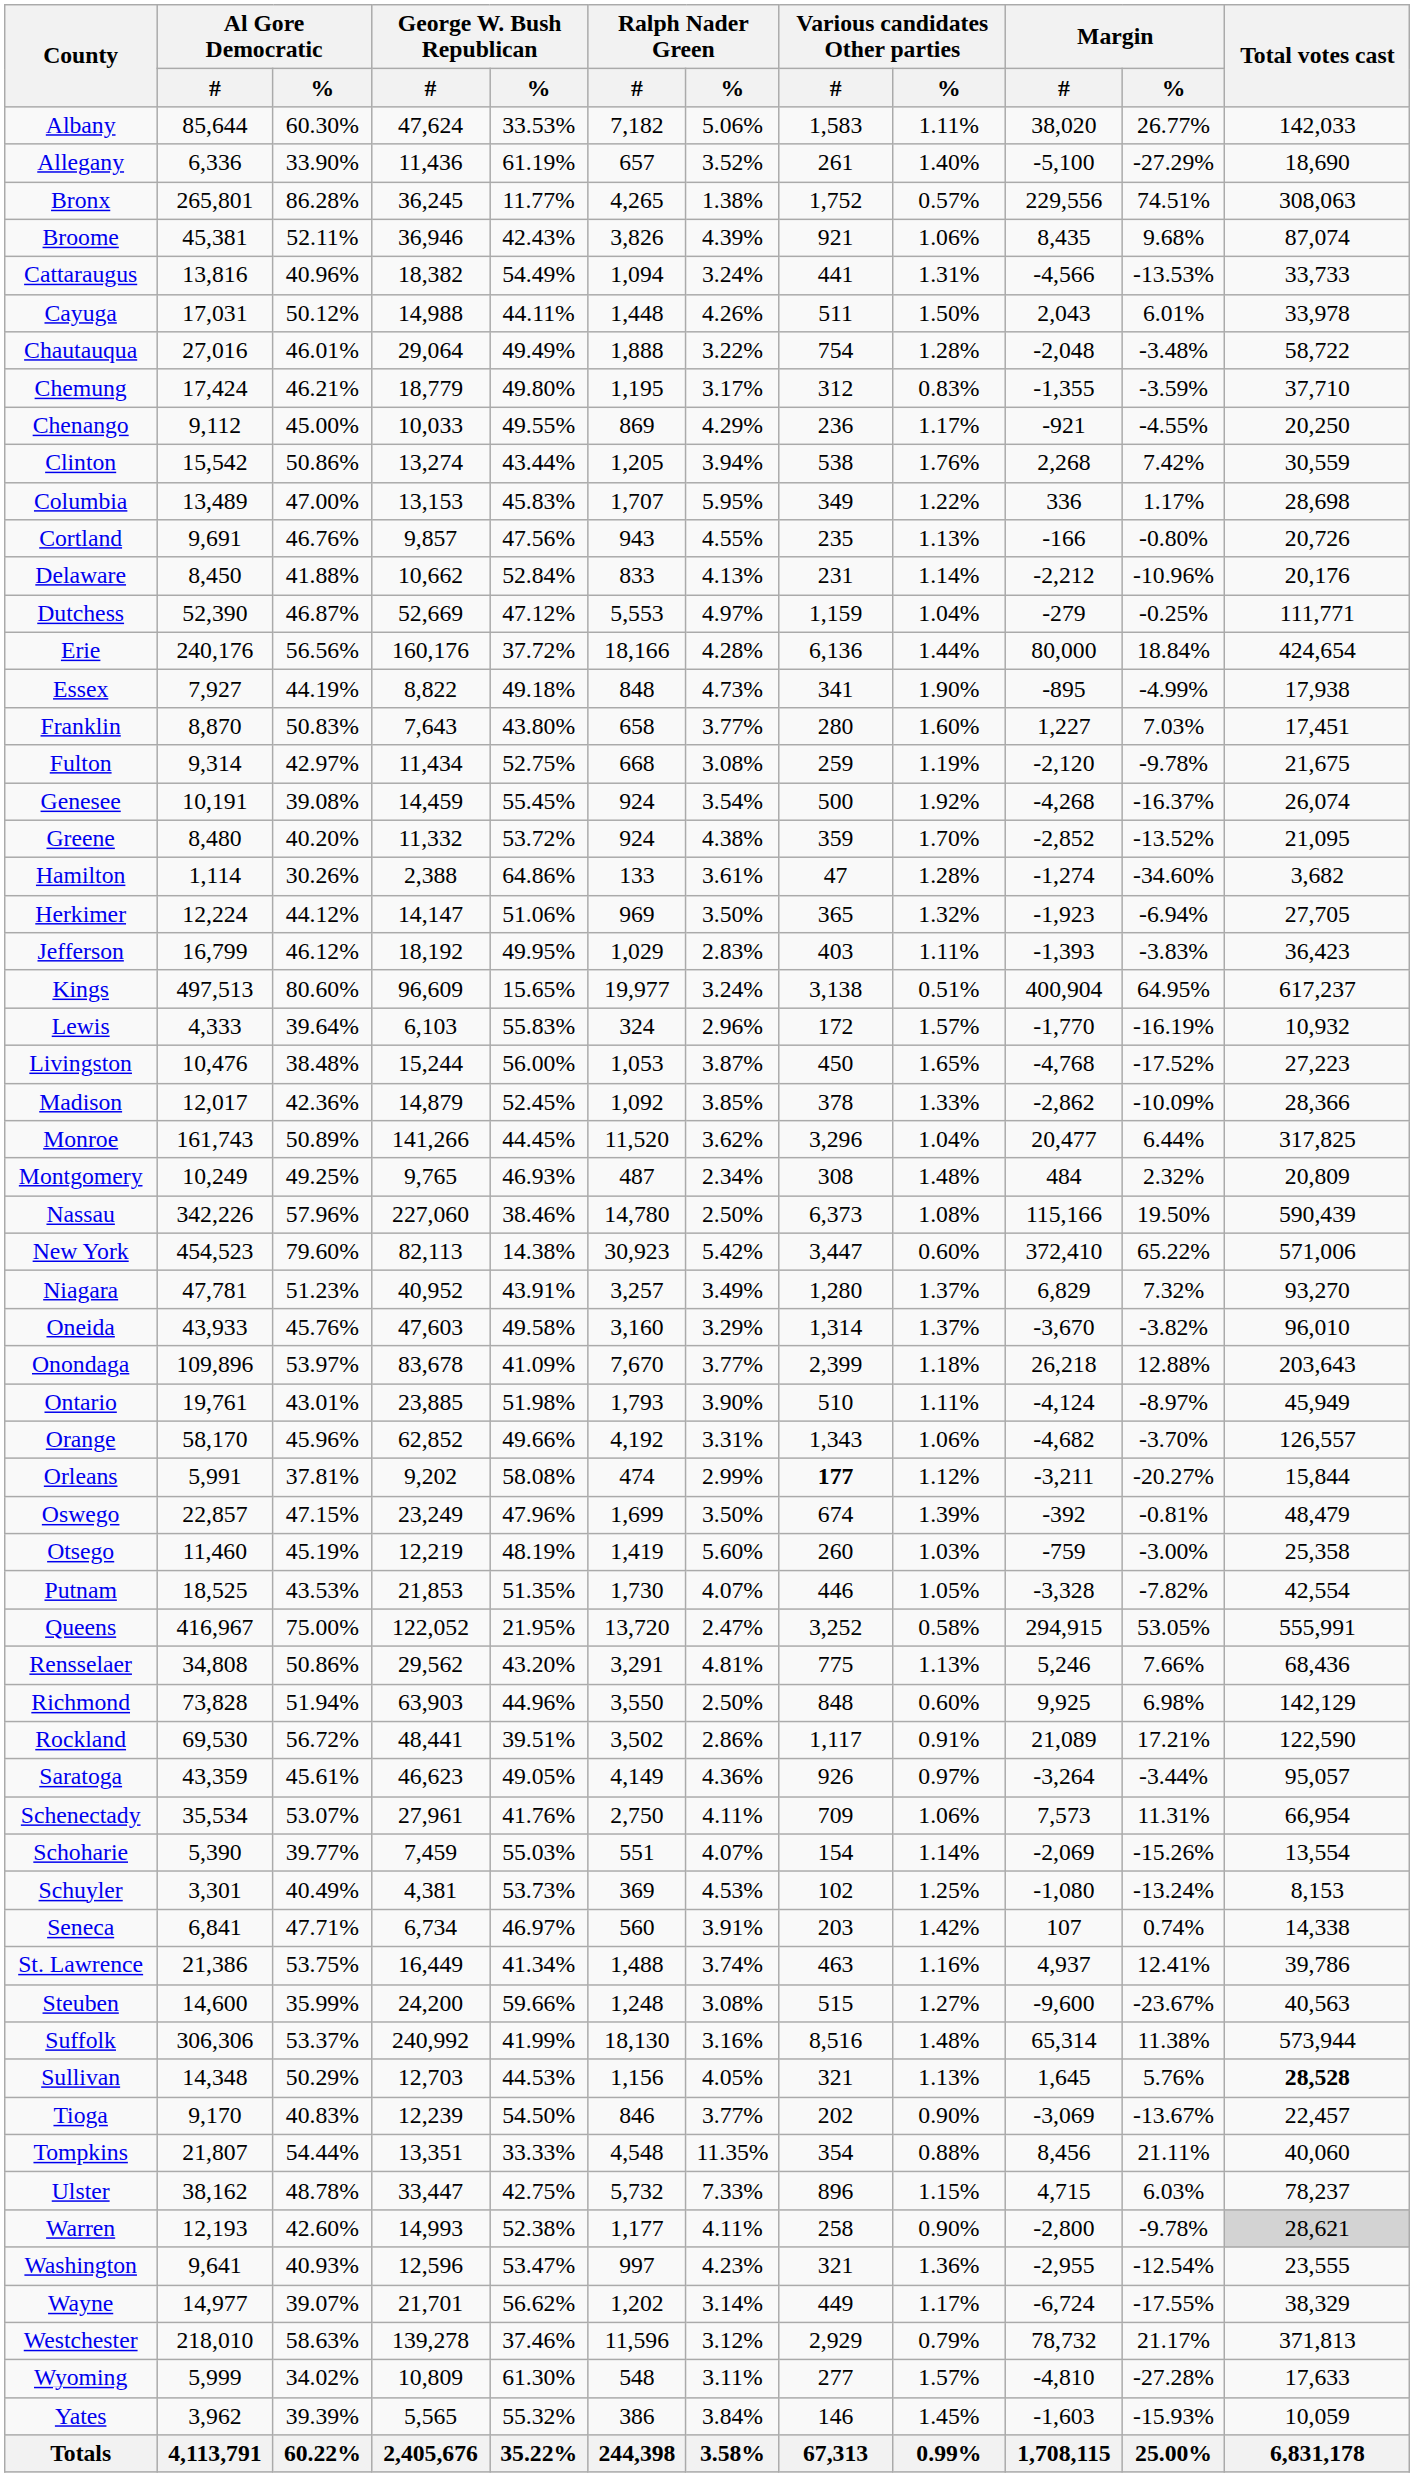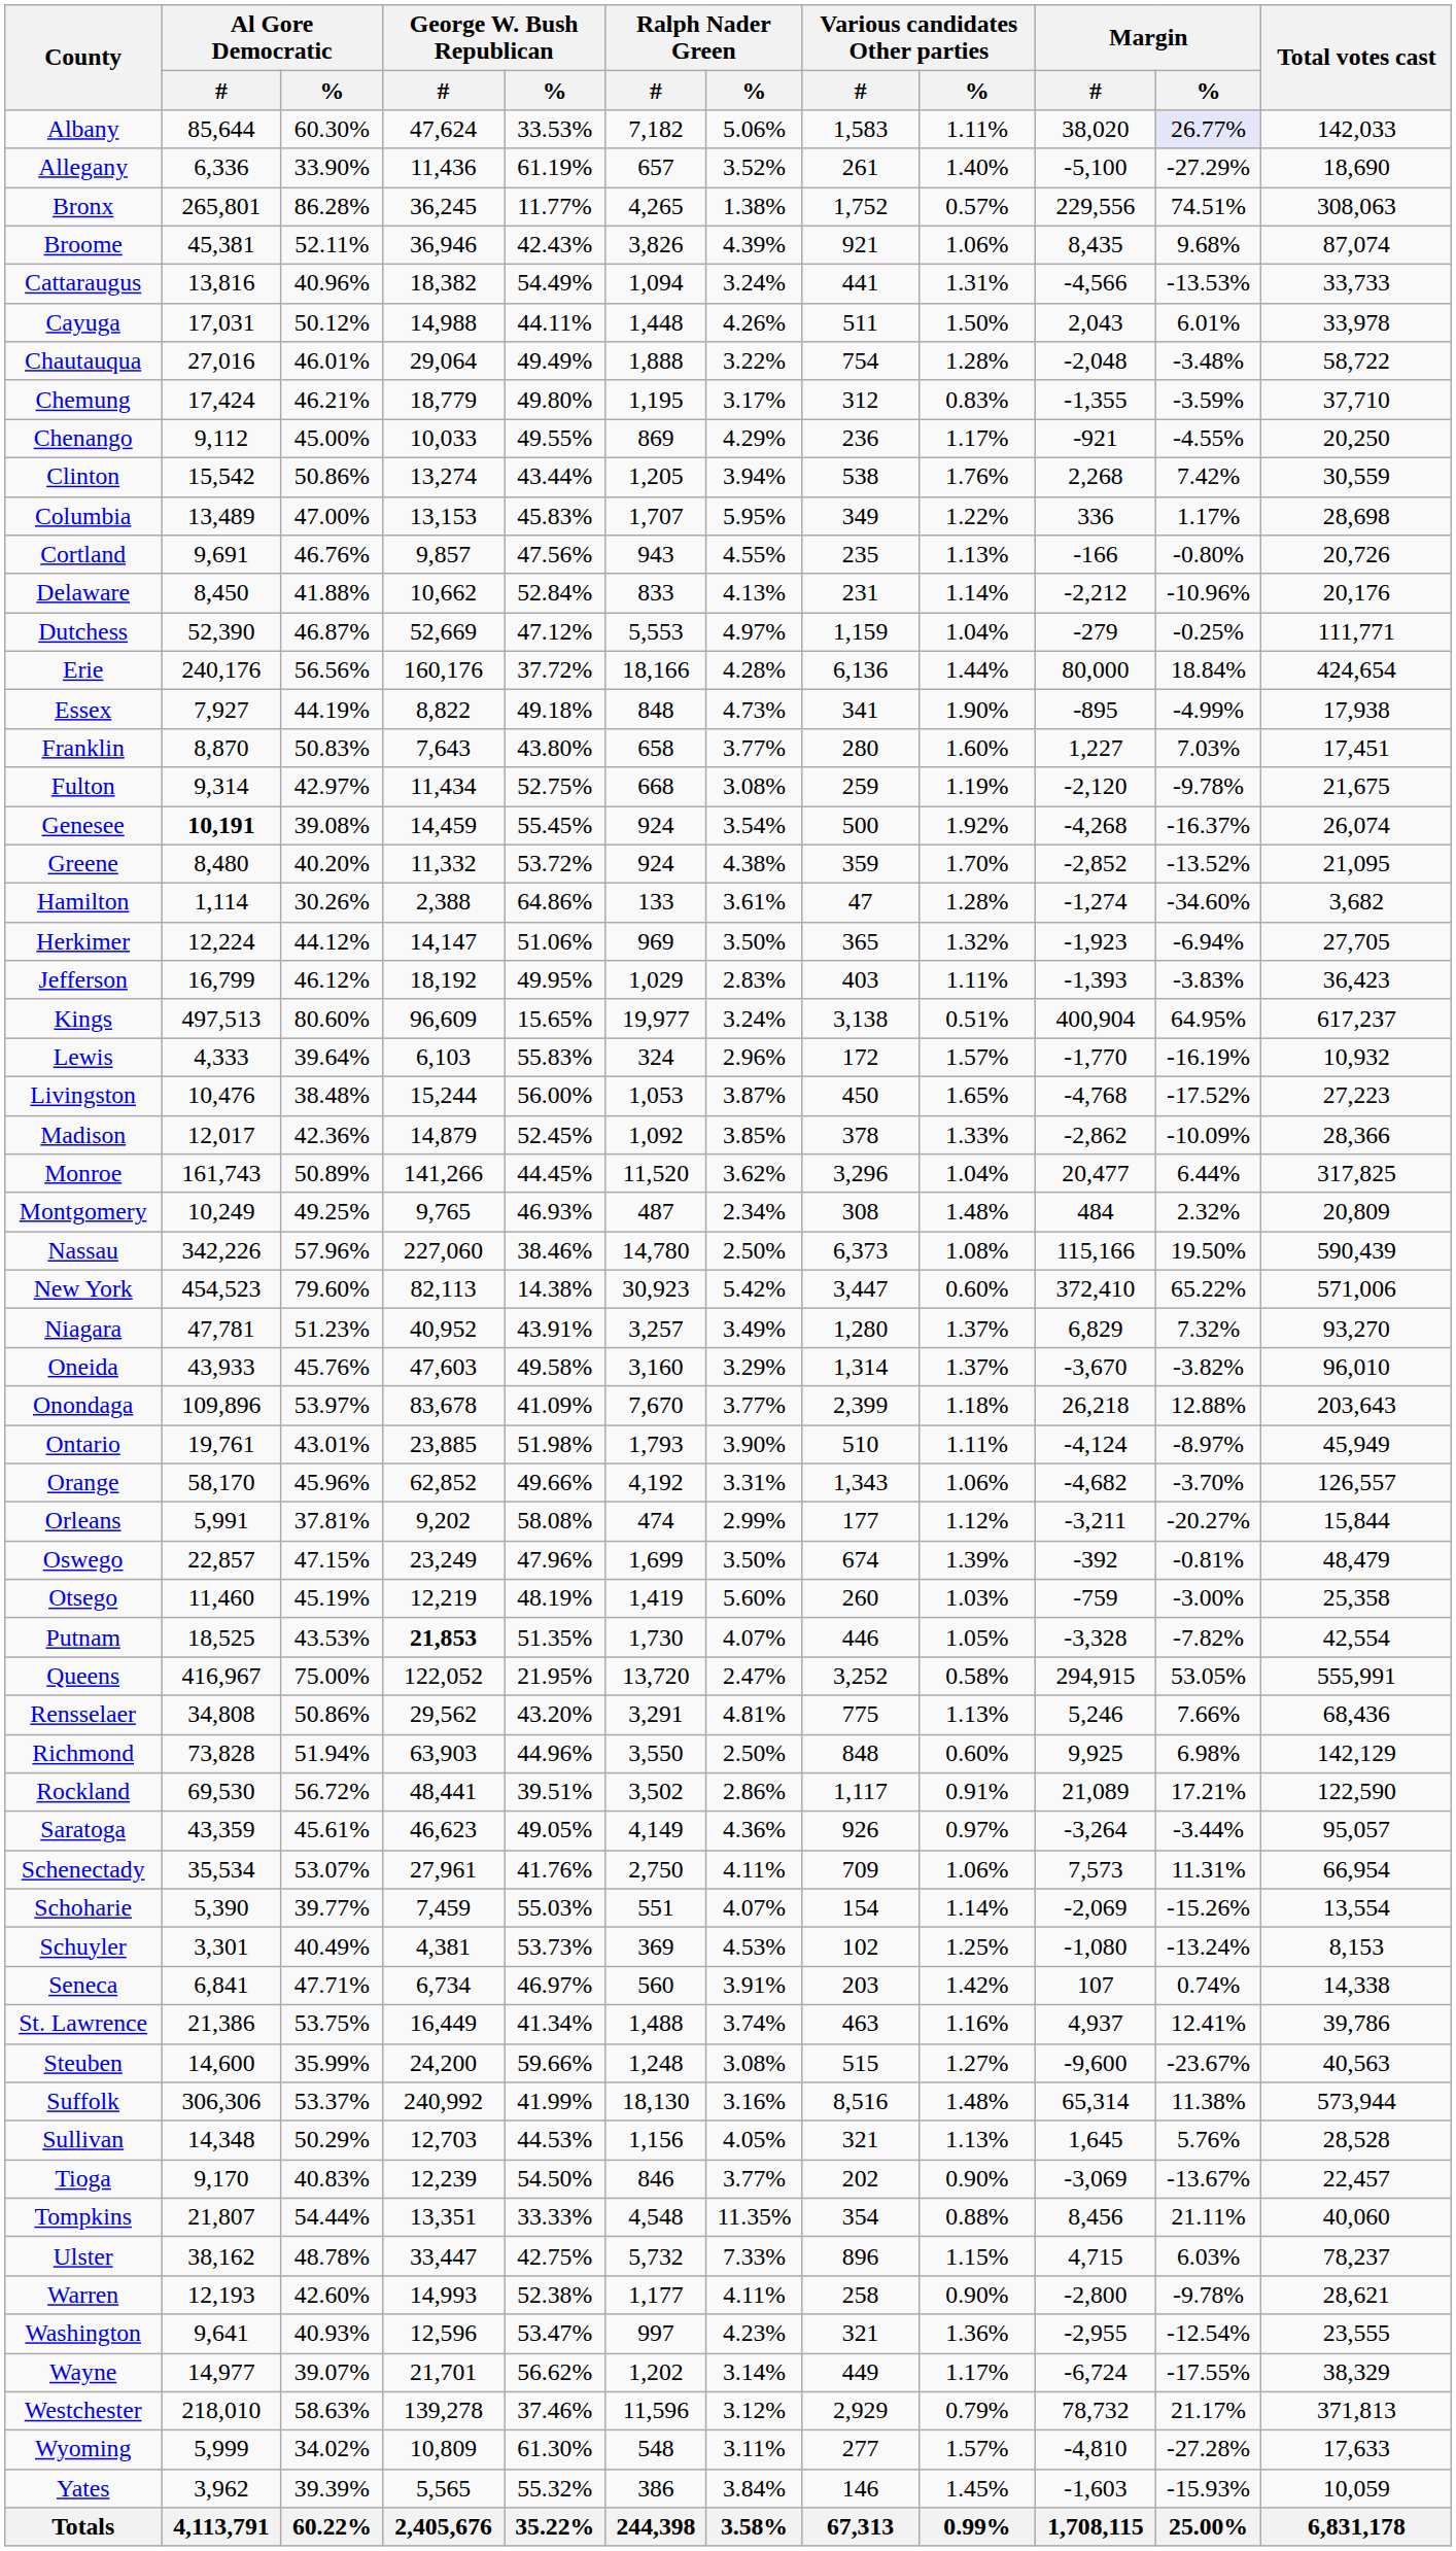Albany | Margin / %: no background -> lavender background
Genesee | Al Gore Democratic / #: normal -> bold
Orleans | Various candidates Other parties / #: bold -> normal
Putnam | George W. Bush Republican / #: normal -> bold
Sullivan | Total votes cast: bold -> normal
Warren | Total votes cast: lightgrey background -> no background
